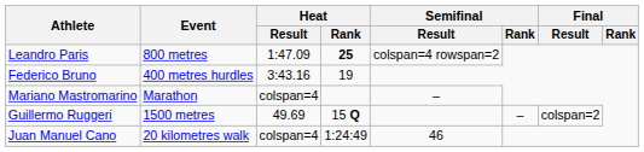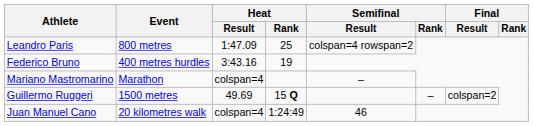Leandro Paris | Heat / Rank: bold -> normal
